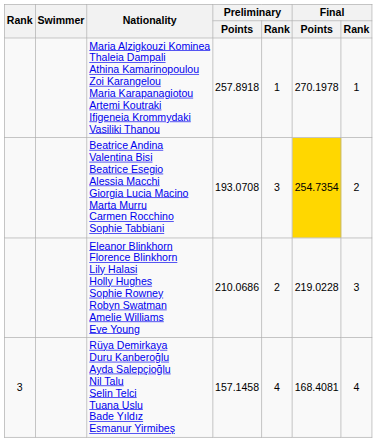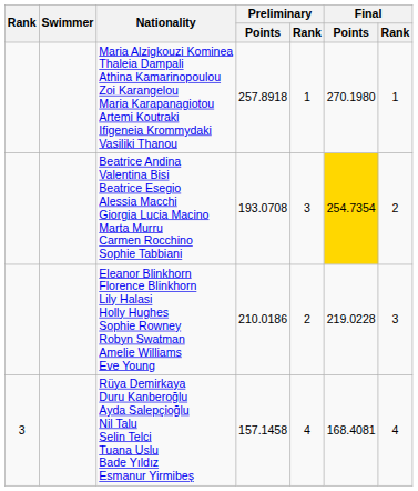row 3 | Final / Points: 270.1978 -> 270.1980
row 5 | Preliminary / Points: 210.0686 -> 210.0186
